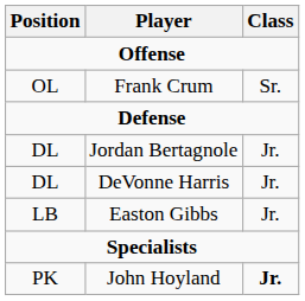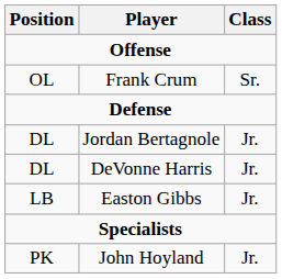John Hoyland | Class: bold -> normal
